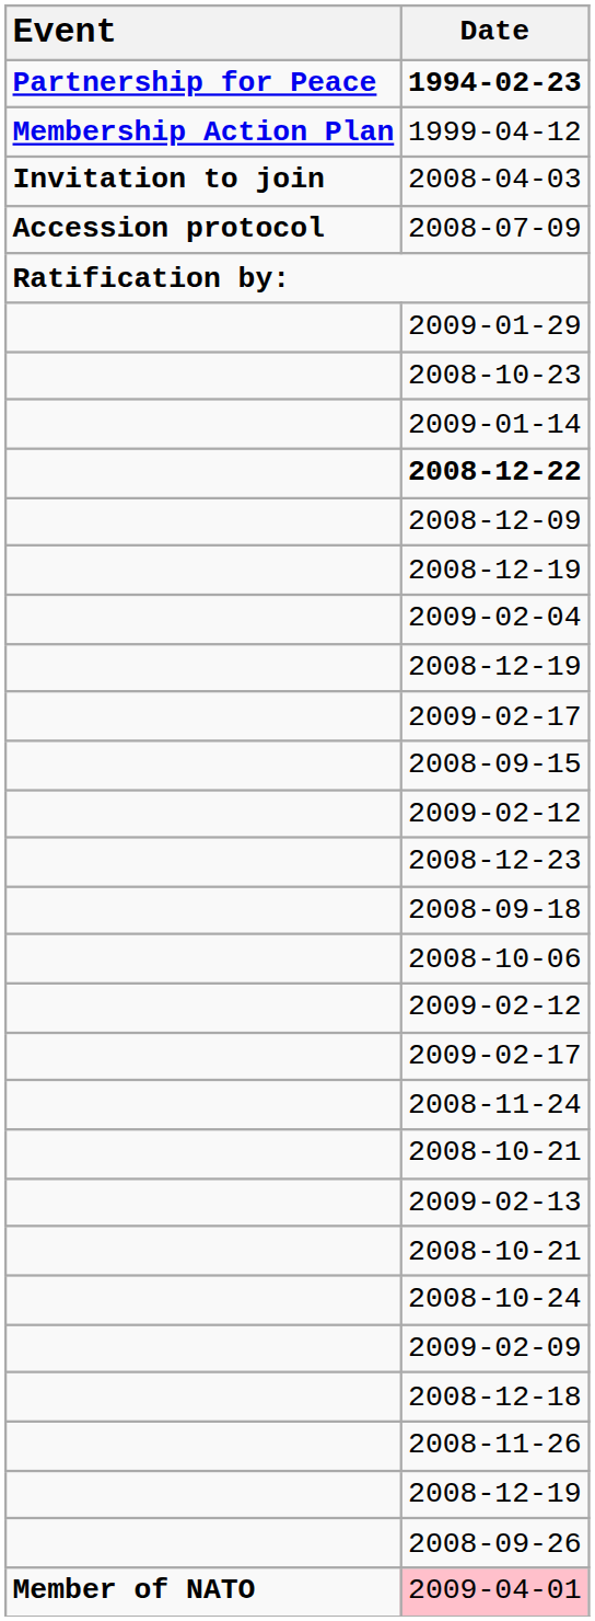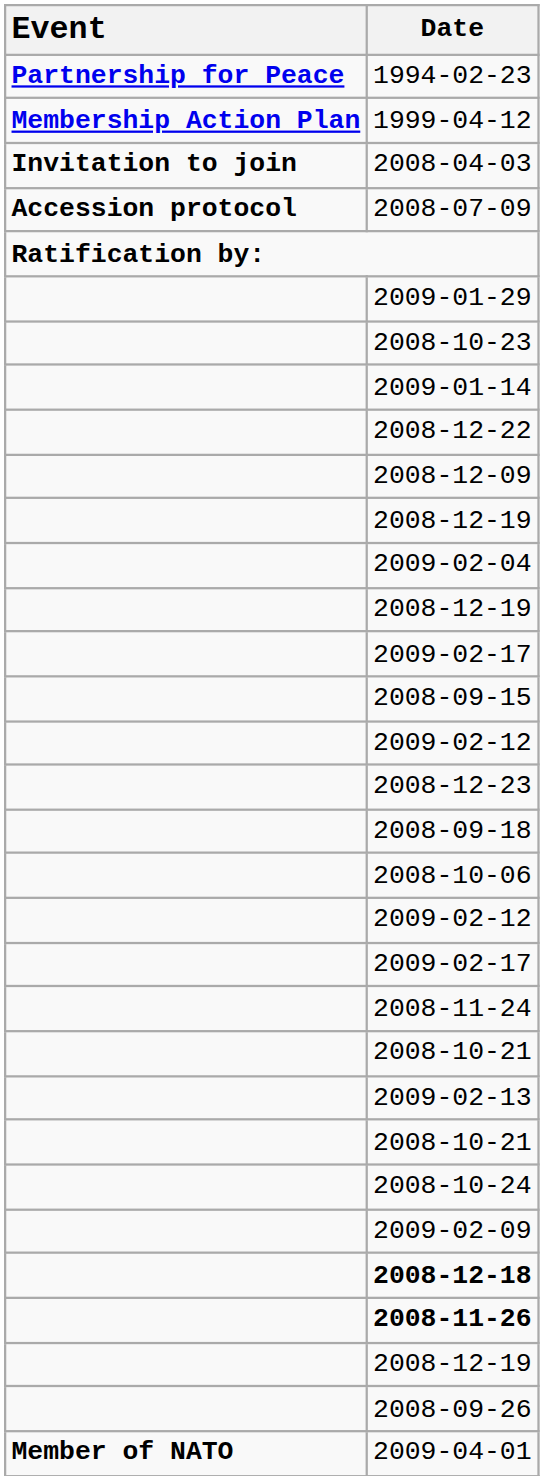1994-02-23 | Date: bold -> normal
2008-12-22 | Date: bold -> normal
2008-12-18 | Date: normal -> bold
2008-11-26 | Date: normal -> bold
2009-04-01 | Date: pink background -> no background
